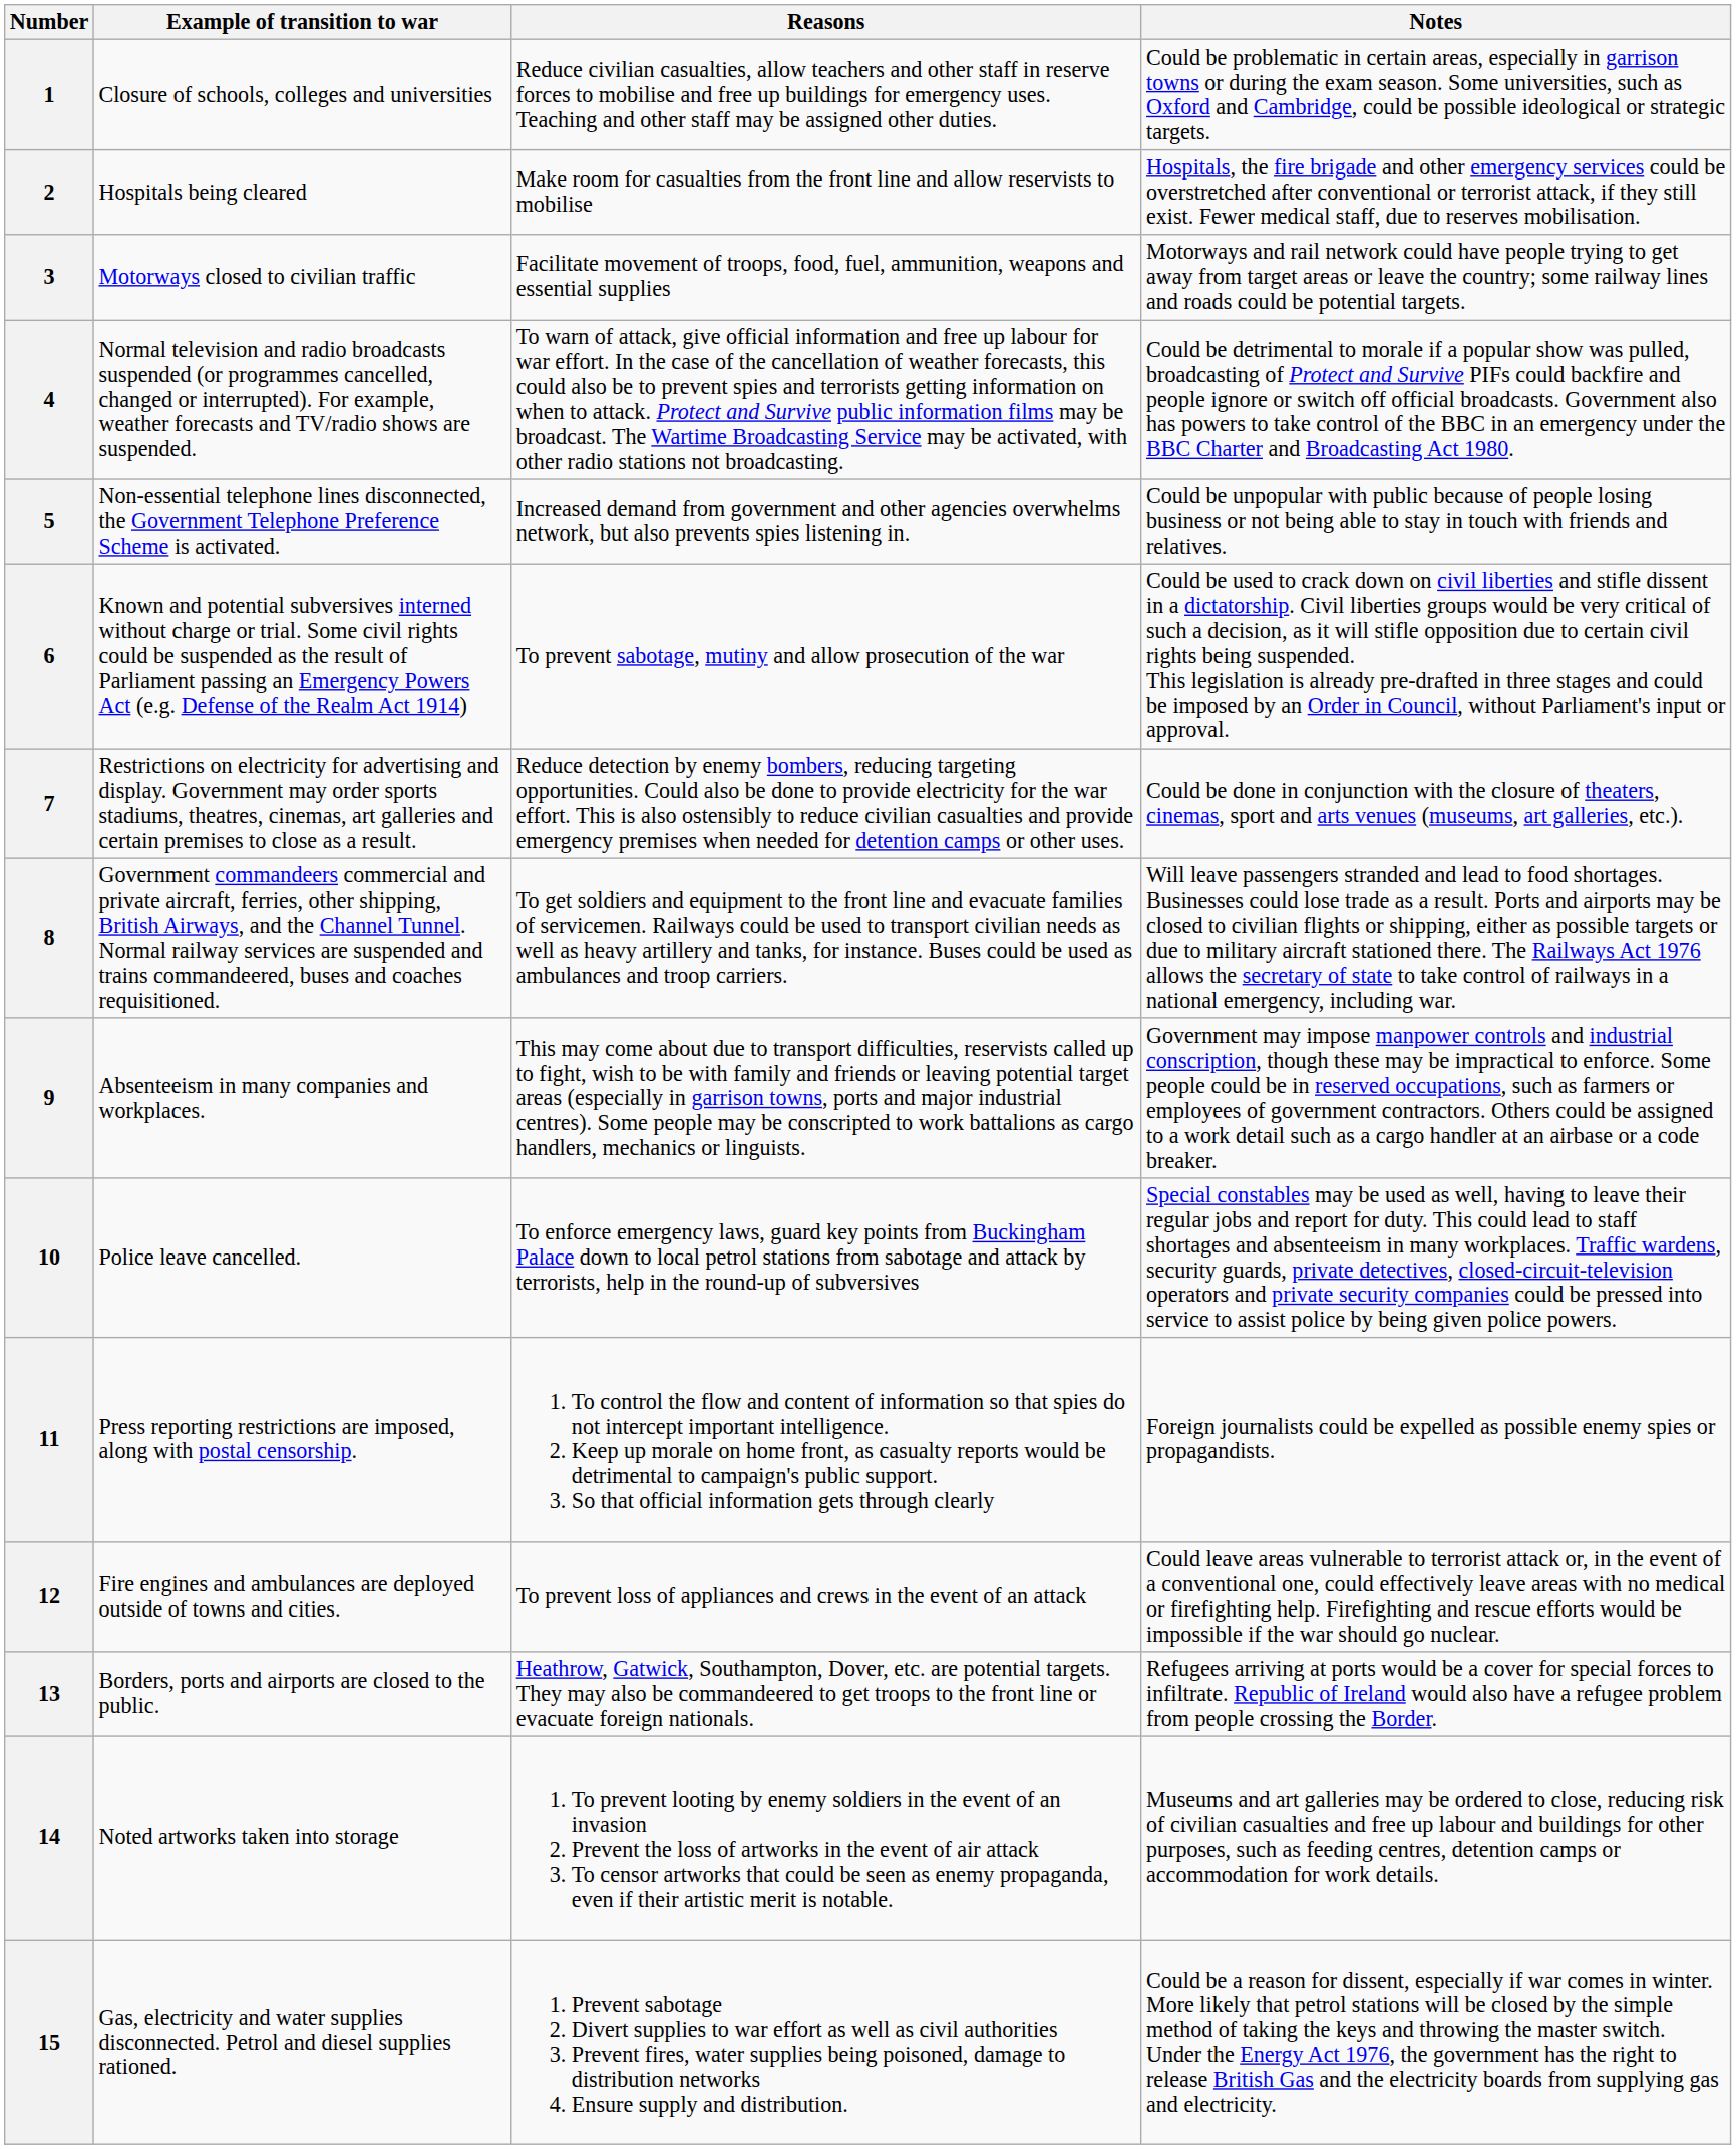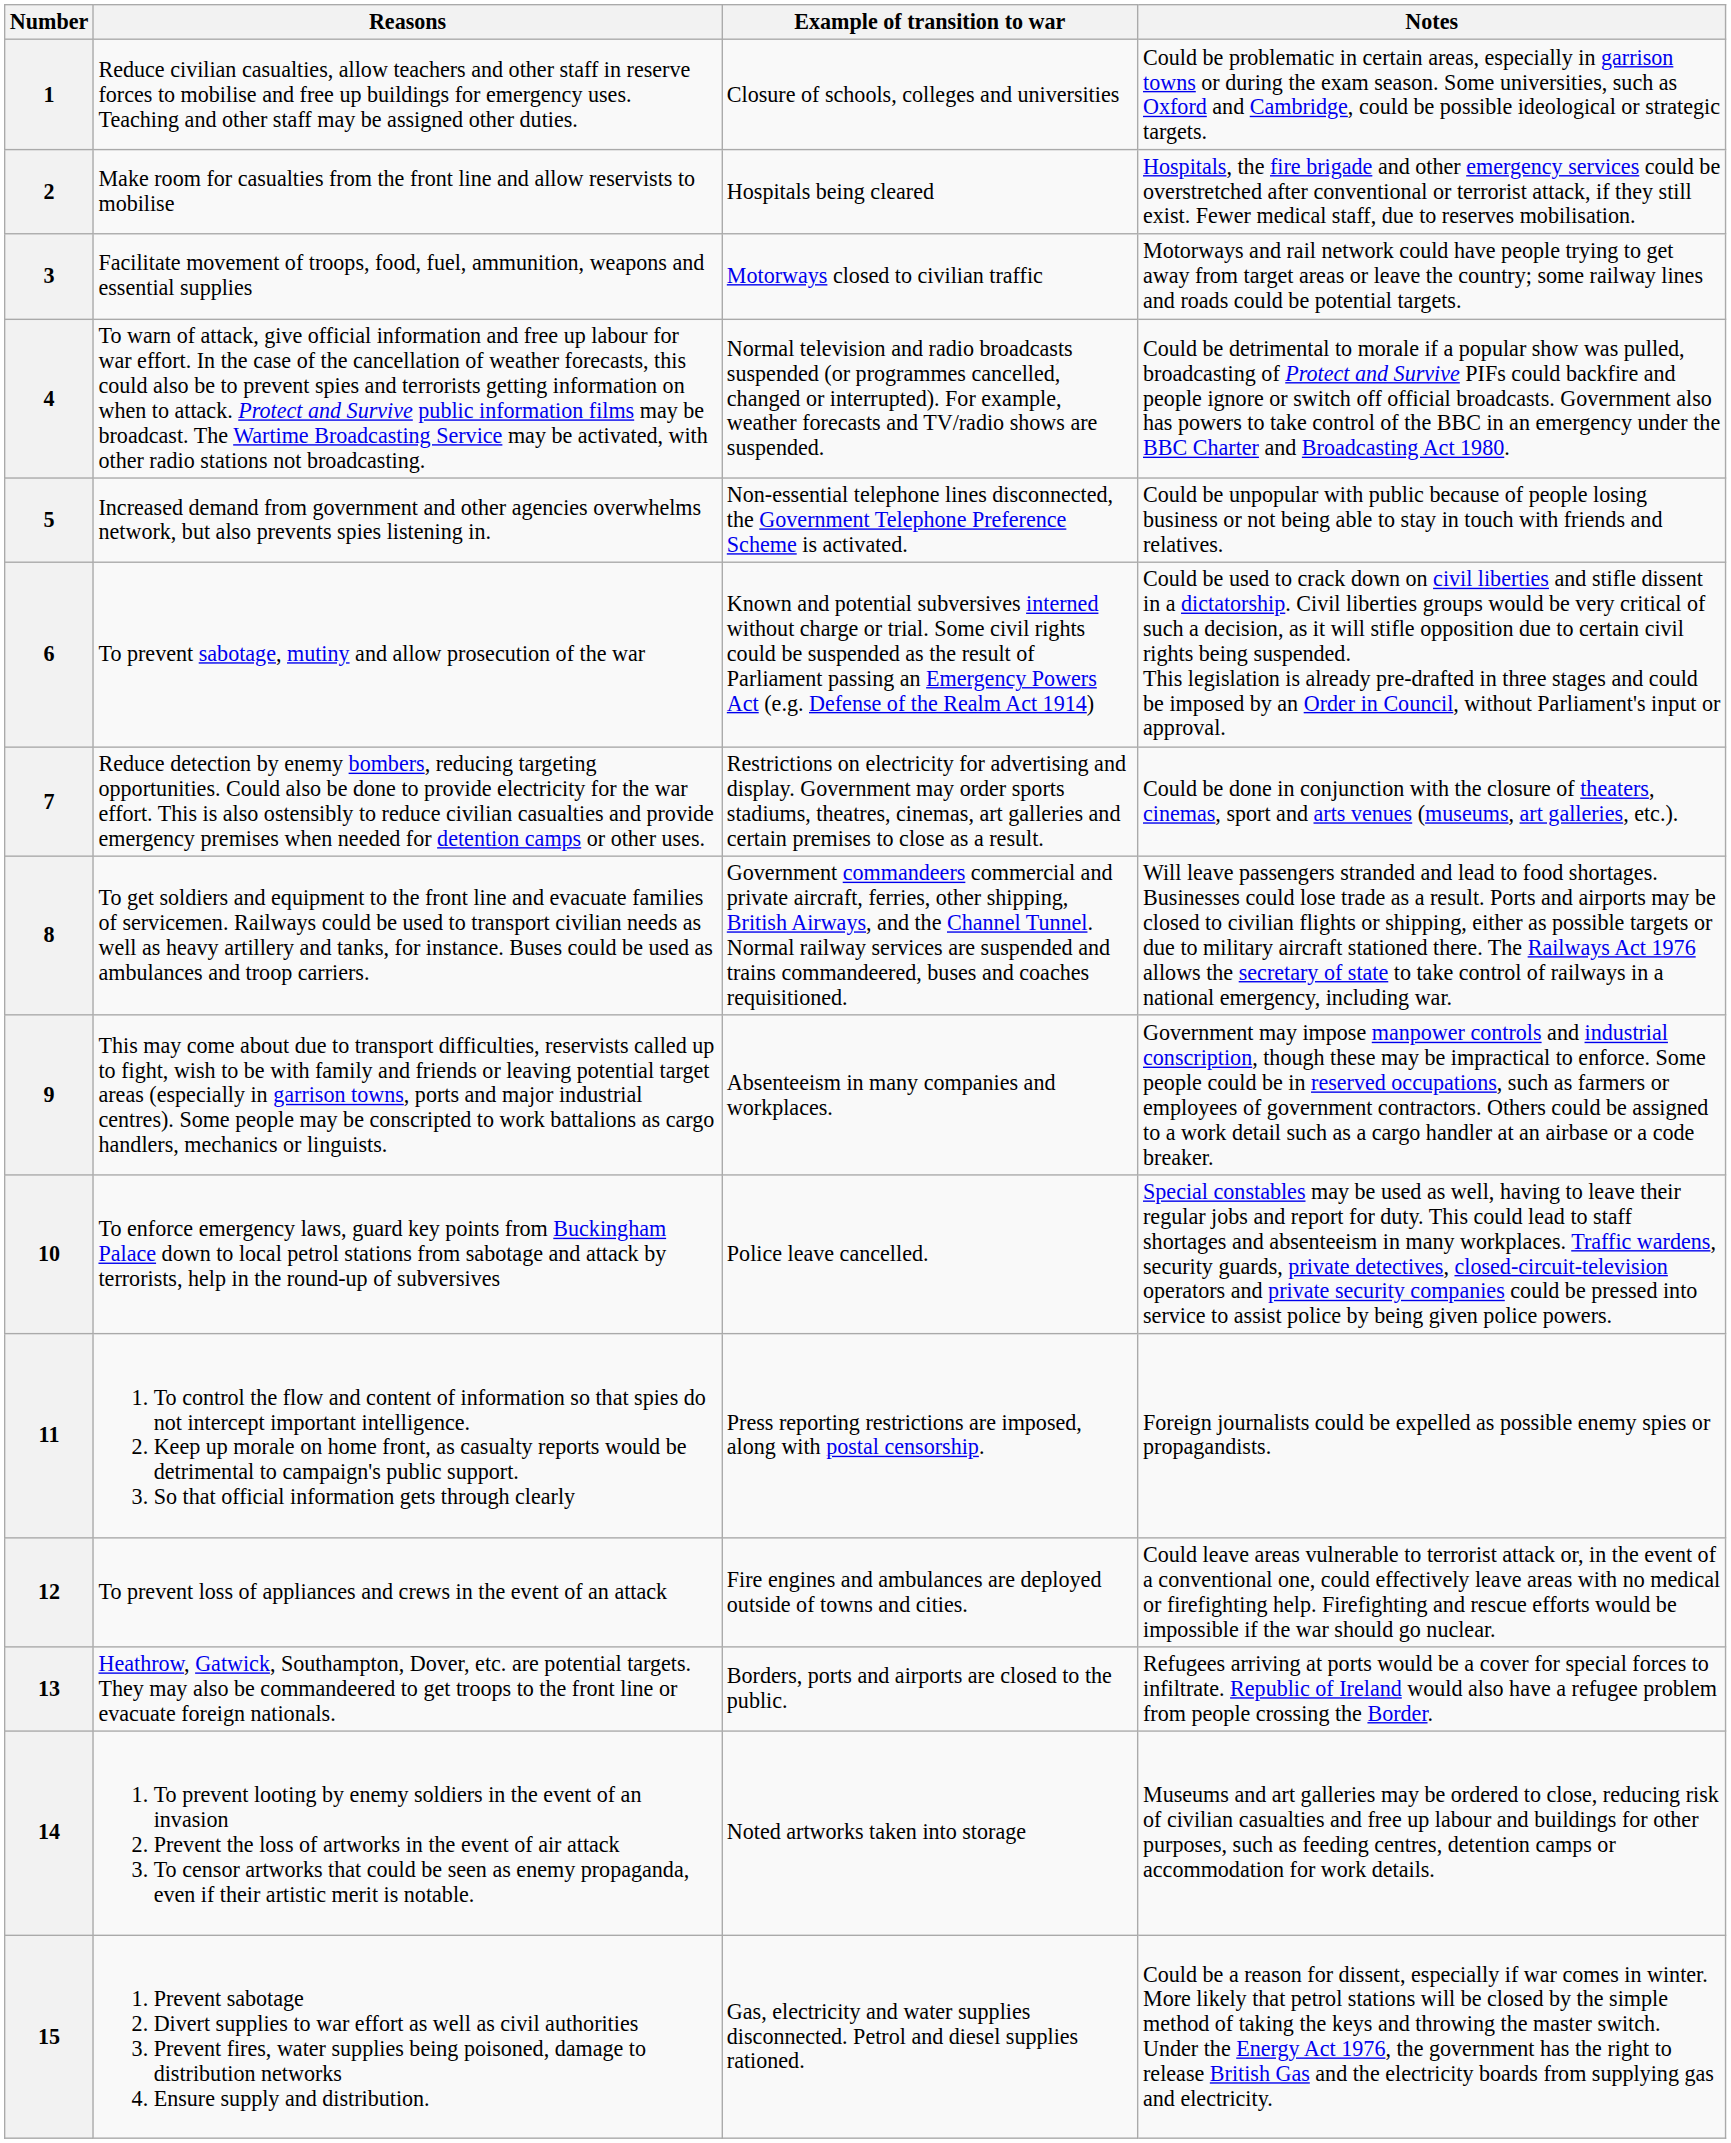columns swapped: Example of transition to war <-> Reasons
